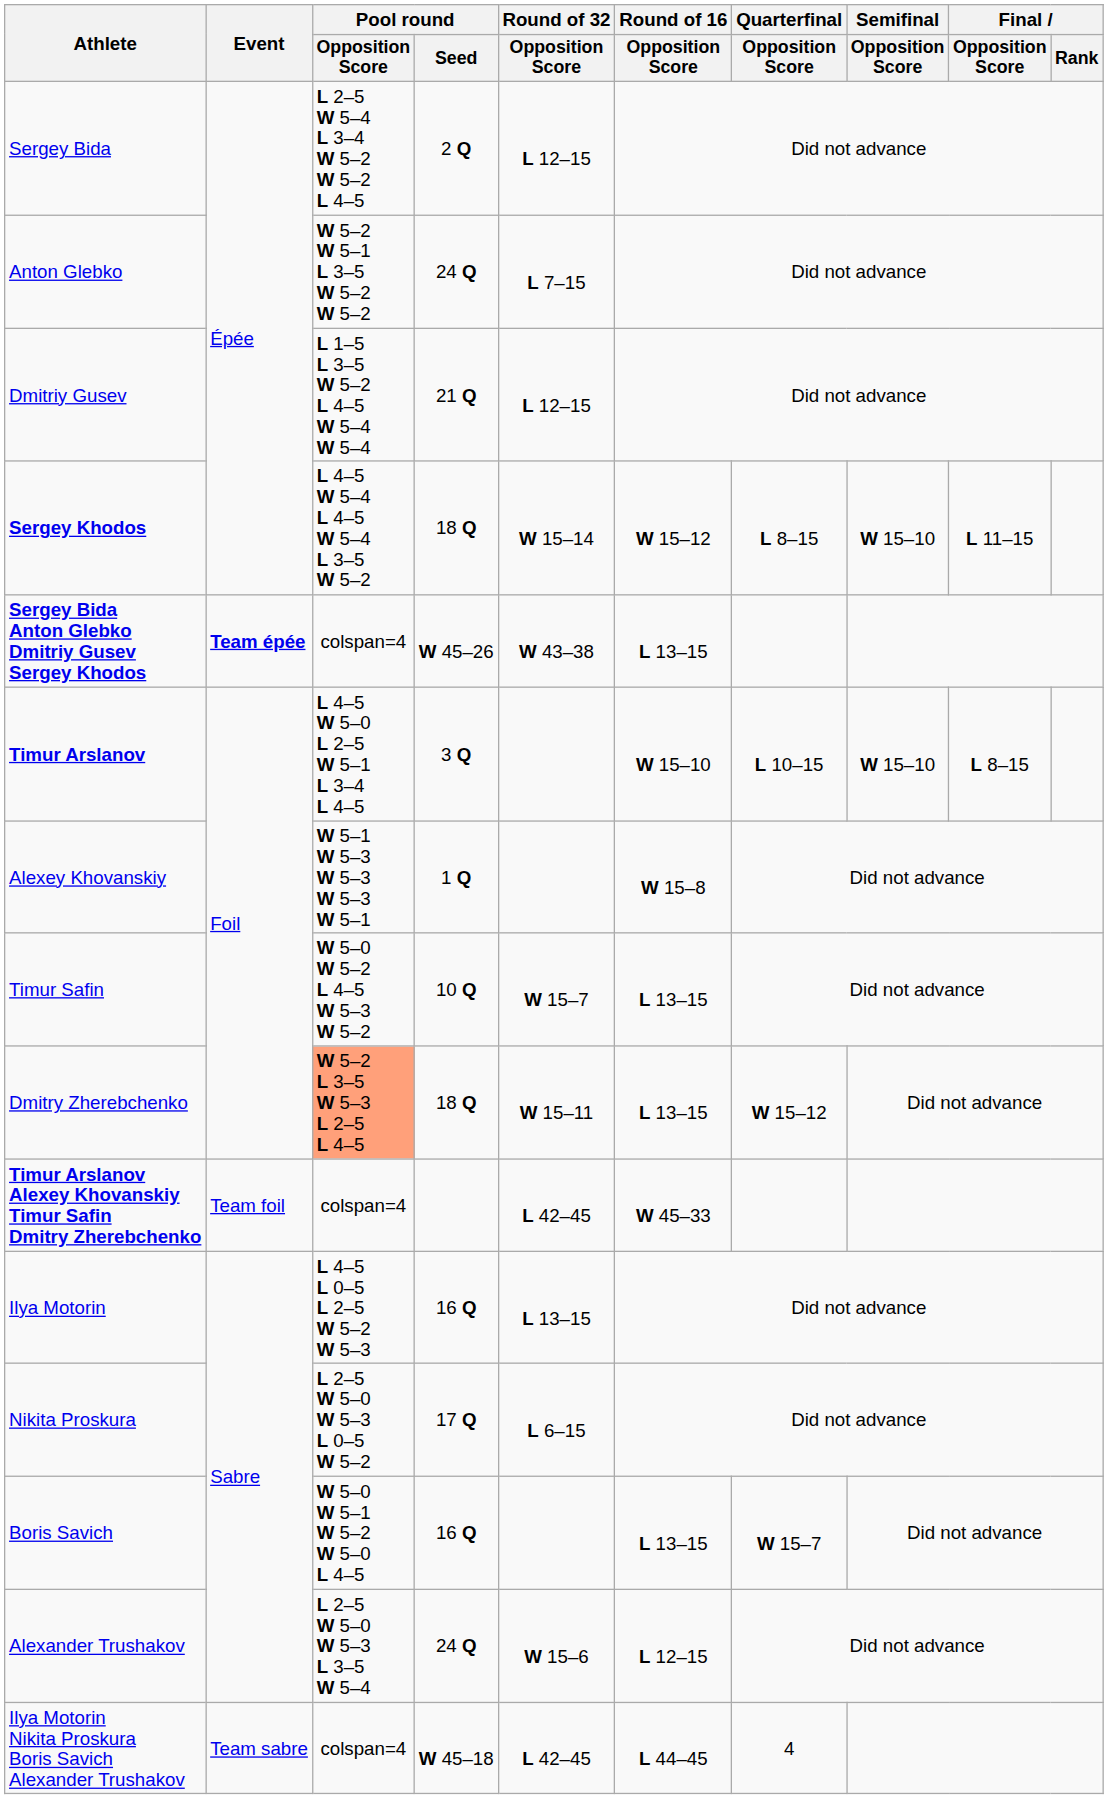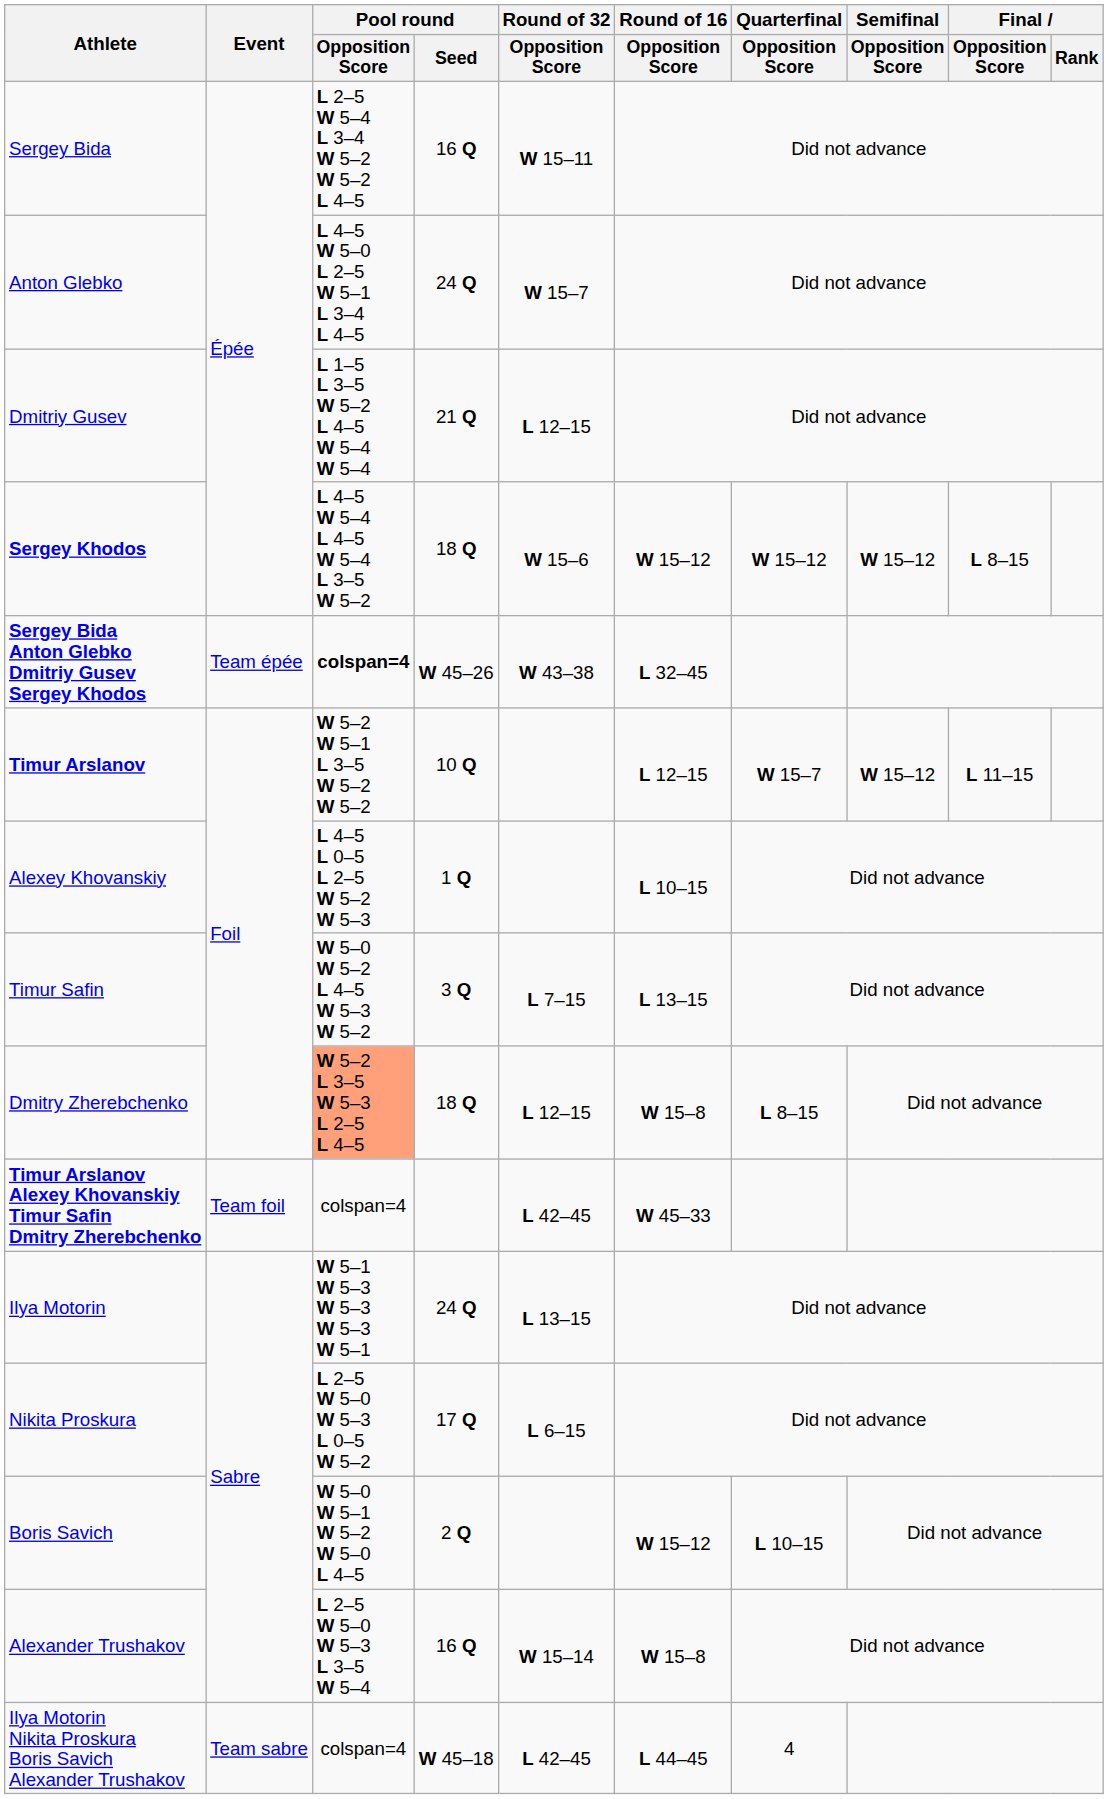Sergey Bida | Pool round / Seed: 2 Q -> 16 Q
Sergey Bida | Round of 32 / Opposition Score: L 12–15 -> W 15–11
Anton Glebko | Pool round / Opposition Score: W 5–2 W 5–1 L 3–5 W 5–2 W 5–2 -> L 4–5 W 5–0 L 2–5 W 5–1 L 3–4 L 4–5
Anton Glebko | Round of 32 / Opposition Score: L 7–15 -> W 15–7
Sergey Khodos | Round of 32 / Opposition Score: W 15–14 -> W 15–6
Sergey Khodos | Quarterfinal / Opposition Score: L 8–15 -> W 15–12
Sergey Khodos | Semifinal / Opposition Score: W 15–10 -> W 15–12
Sergey Khodos | Final / Opposition Score: L 11–15 -> L 8–15
Sergey Bida Anton Glebko Dmitriy Gusev Sergey Khodos | Event: bold -> normal
Sergey Bida Anton Glebko Dmitriy Gusev Sergey Khodos | Pool round / Opposition Score: normal -> bold
Sergey Bida Anton Glebko Dmitriy Gusev Sergey Khodos | Round of 16 / Opposition Score: L 13–15 -> L 32–45
Timur Arslanov | Pool round / Opposition Score: L 4–5 W 5–0 L 2–5 W 5–1 L 3–4 L 4–5 -> W 5–2 W 5–1 L 3–5 W 5–2 W 5–2
Timur Arslanov | Pool round / Seed: 3 Q -> 10 Q
Timur Arslanov | Round of 16 / Opposition Score: W 15–10 -> L 12–15
Timur Arslanov | Quarterfinal / Opposition Score: L 10–15 -> W 15–7
Timur Arslanov | Semifinal / Opposition Score: W 15–10 -> W 15–12
Timur Arslanov | Final / Opposition Score: L 8–15 -> L 11–15
Alexey Khovanskiy | Pool round / Opposition Score: W 5–1 W 5–3 W 5–3 W 5–3 W 5–1 -> L 4–5 L 0–5 L 2–5 W 5–2 W 5–3
Alexey Khovanskiy | Round of 16 / Opposition Score: W 15–8 -> L 10–15
Timur Safin | Pool round / Seed: 10 Q -> 3 Q
Timur Safin | Round of 32 / Opposition Score: W 15–7 -> L 7–15
Dmitry Zherebchenko | Round of 32 / Opposition Score: W 15–11 -> L 12–15
Dmitry Zherebchenko | Round of 16 / Opposition Score: L 13–15 -> W 15–8
Dmitry Zherebchenko | Quarterfinal / Opposition Score: W 15–12 -> L 8–15
Ilya Motorin | Pool round / Opposition Score: L 4–5 L 0–5 L 2–5 W 5–2 W 5–3 -> W 5–1 W 5–3 W 5–3 W 5–3 W 5–1
Ilya Motorin | Pool round / Seed: 16 Q -> 24 Q
Boris Savich | Pool round / Seed: 16 Q -> 2 Q
Boris Savich | Round of 16 / Opposition Score: L 13–15 -> W 15–12
Boris Savich | Quarterfinal / Opposition Score: W 15–7 -> L 10–15
Alexander Trushakov | Pool round / Seed: 24 Q -> 16 Q
Alexander Trushakov | Round of 32 / Opposition Score: W 15–6 -> W 15–14
Alexander Trushakov | Round of 16 / Opposition Score: L 12–15 -> W 15–8
